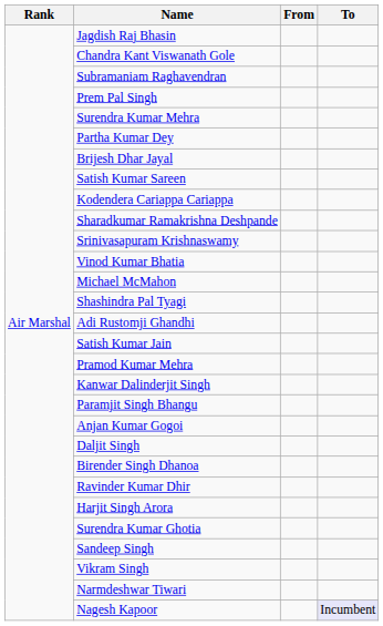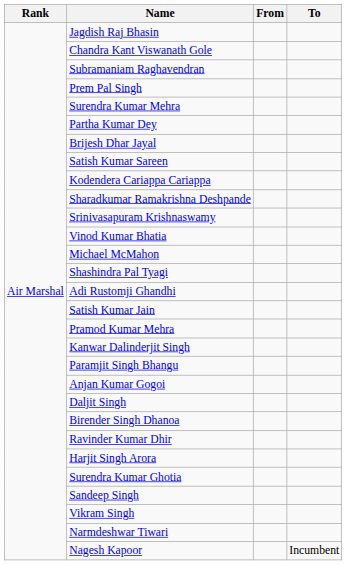Nagesh Kapoor | To: lavender background -> no background
